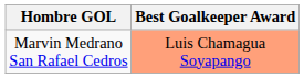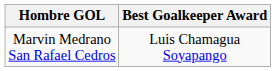Marvin Medrano San Rafael Cedros | Best Goalkeeper Award: lightsalmon background -> no background
